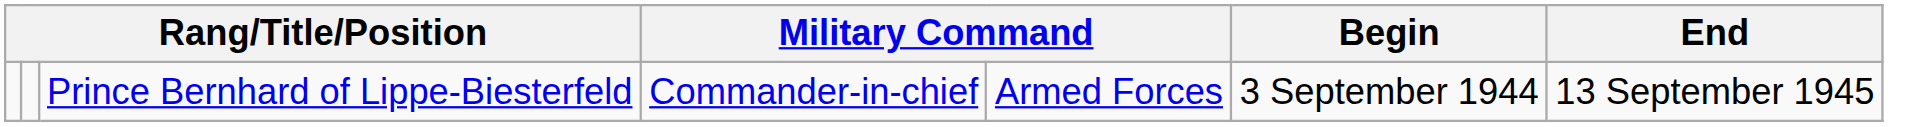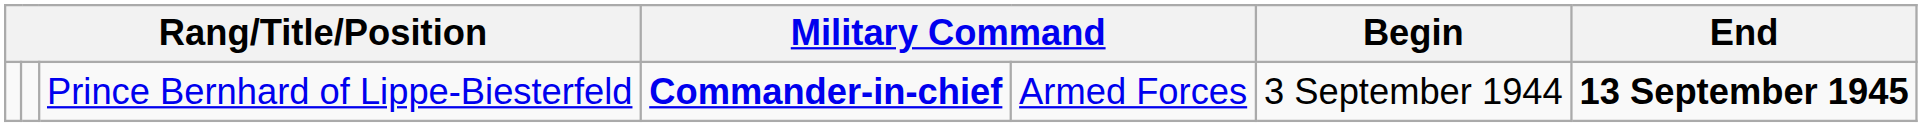Prince Bernhard of Lippe-Biesterfeld | column 4: normal -> bold
Prince Bernhard of Lippe-Biesterfeld | End: normal -> bold
